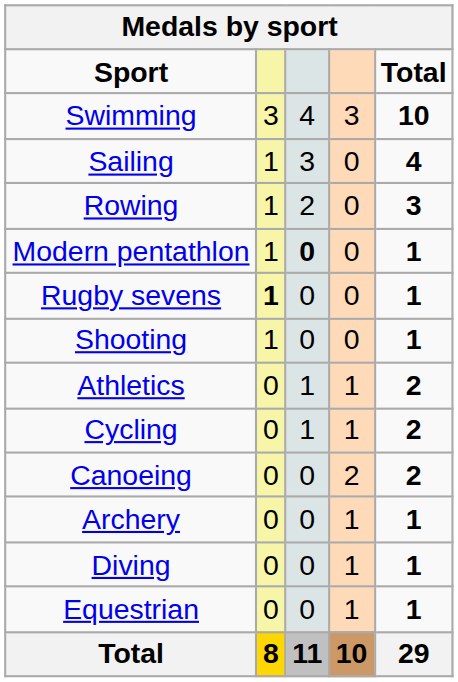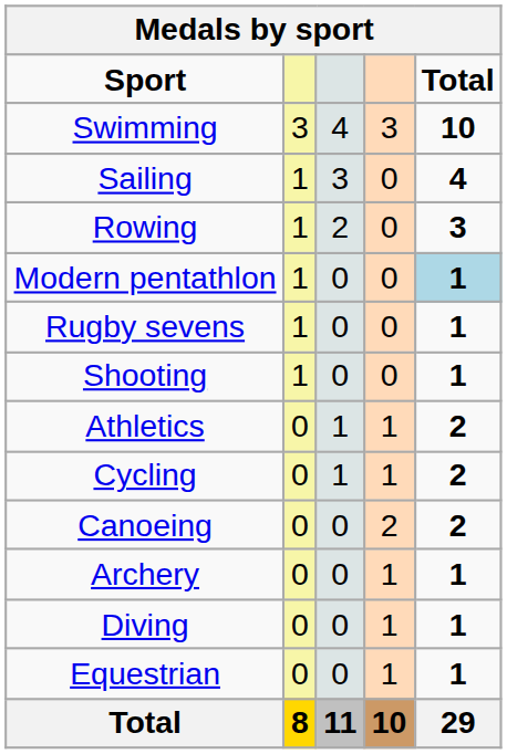Modern pentathlon | column 3: bold -> normal
Modern pentathlon | Total: no background -> lightblue background
Rugby sevens | column 2: bold -> normal
